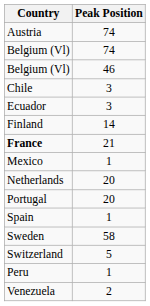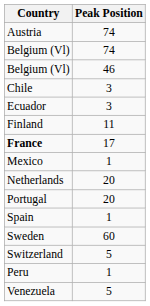row 7 | Peak Position: 14 -> 11
row 8 | Peak Position: 21 -> 17
row 13 | Peak Position: 58 -> 60
row 16 | Peak Position: 2 -> 5
